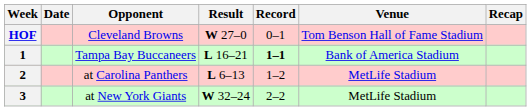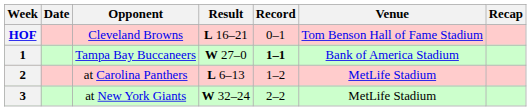HOF | Result: W 27–0 -> L 16–21
1 | Result: L 16–21 -> W 27–0
